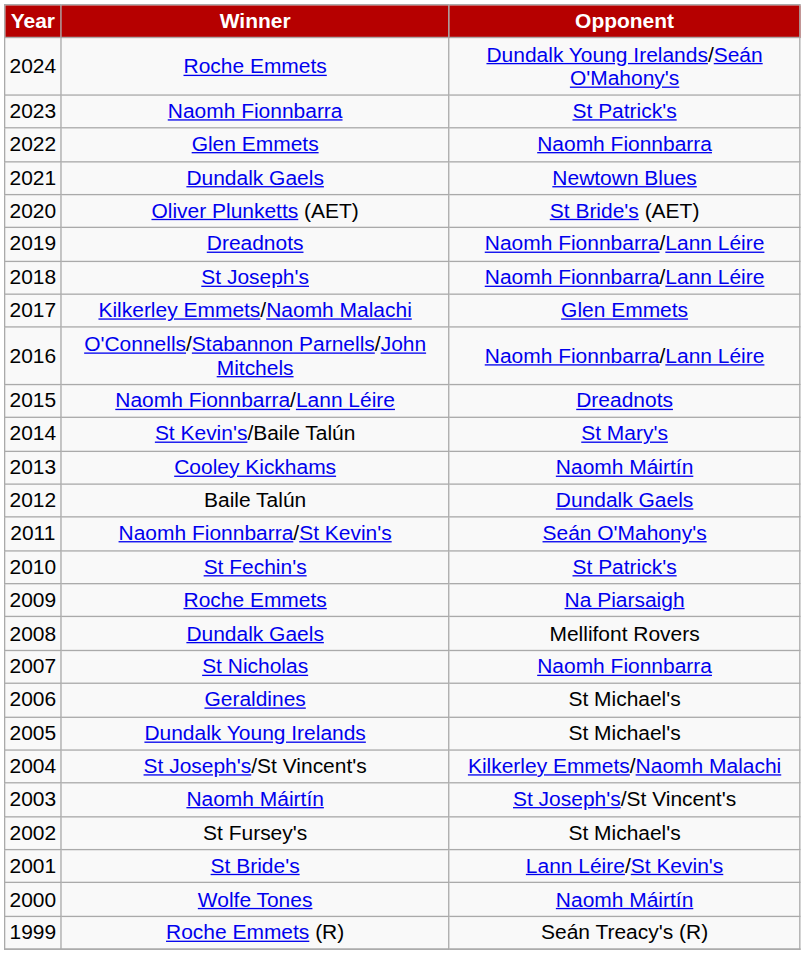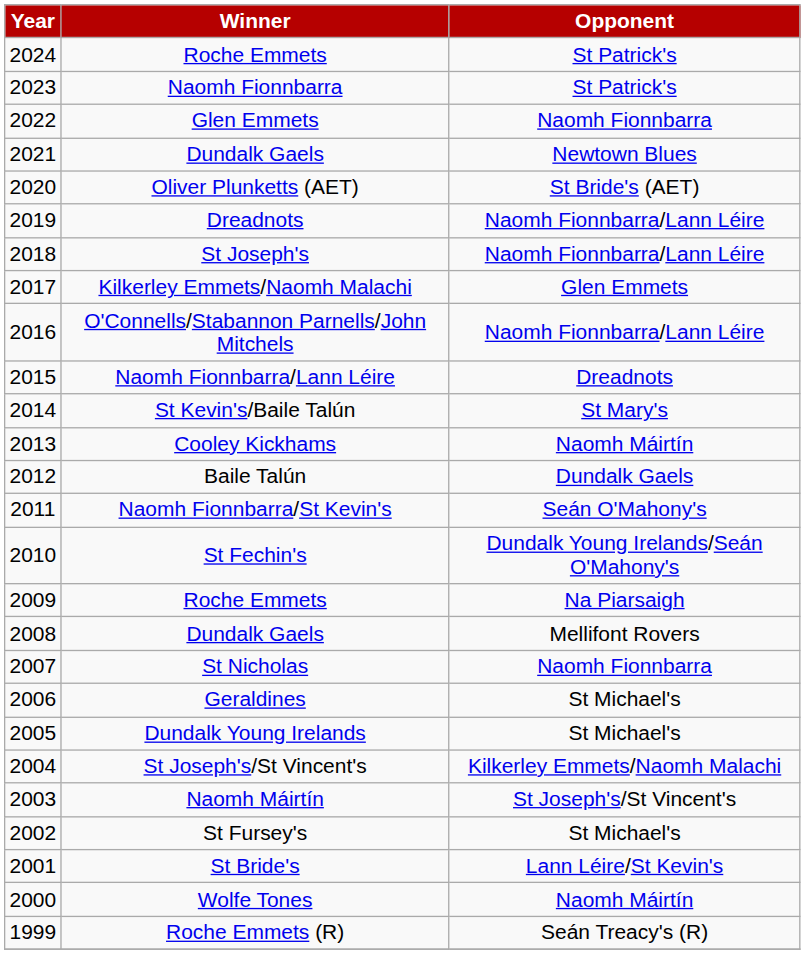2024 / Roche Emmets | Opponent: Dundalk Young Irelands/Seán O'Mahony's -> St Patrick's
St Fechin's | Opponent: St Patrick's -> Dundalk Young Irelands/Seán O'Mahony's
